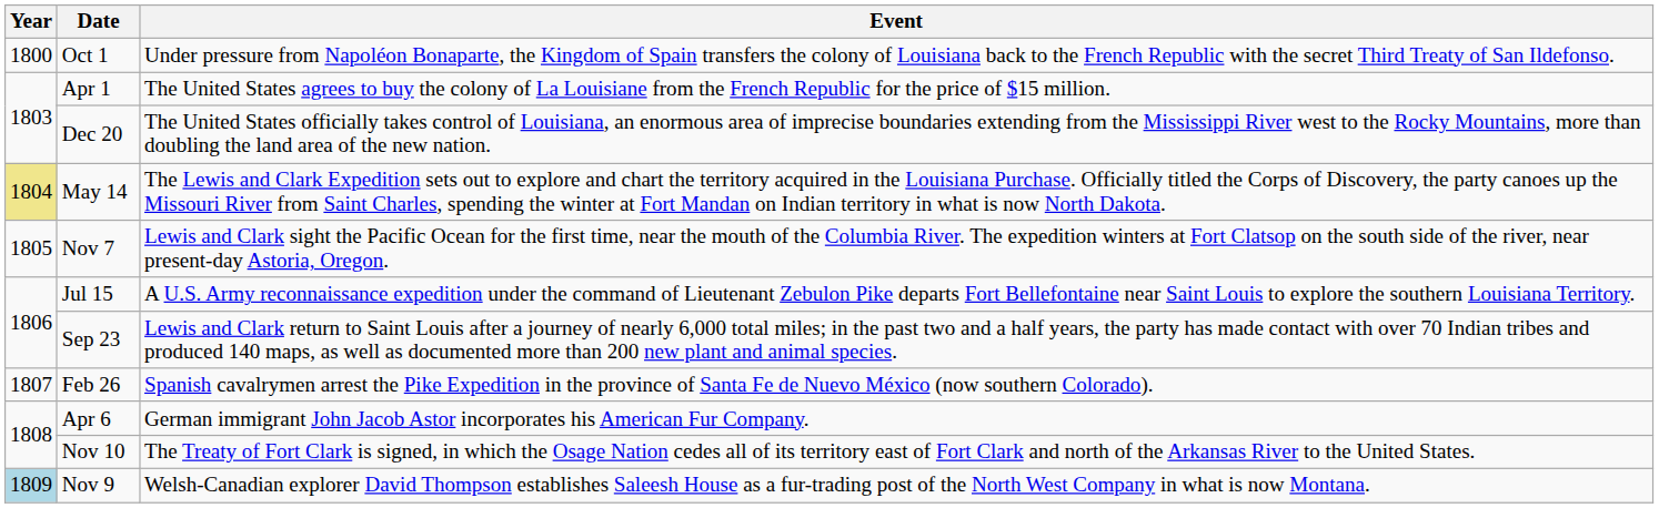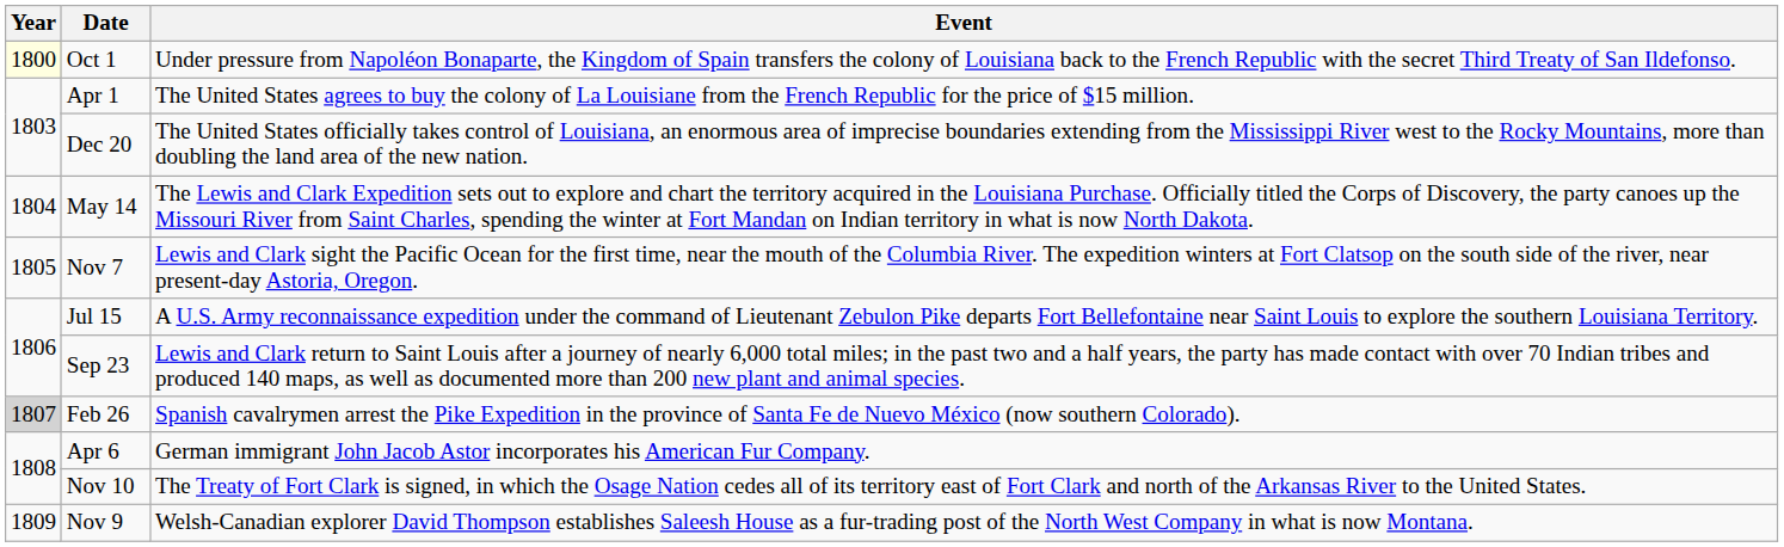Oct 1 | Year: no background -> lightyellow background
May 14 | Year: khaki background -> no background
Feb 26 | Year: no background -> lightgrey background
Nov 9 | Year: lightblue background -> no background
